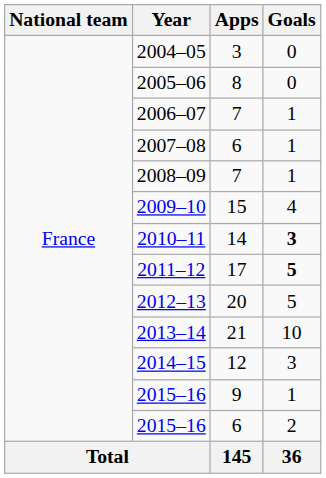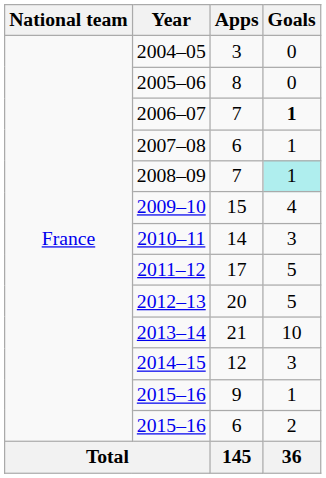2006–07 | Goals: normal -> bold
2008–09 | Goals: no background -> paleturquoise background
2010–11 | Goals: bold -> normal
2011–12 | Goals: bold -> normal
